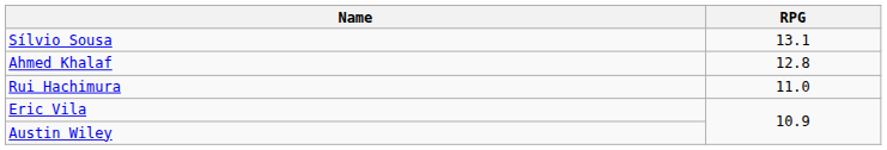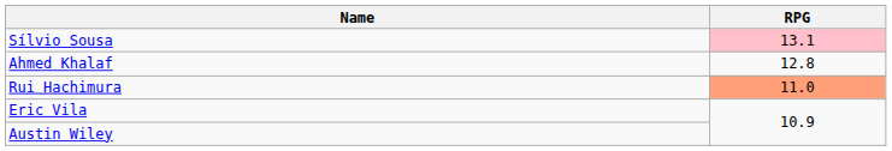Sílvio Sousa | RPG: no background -> pink background
Rui Hachimura | RPG: no background -> lightsalmon background
